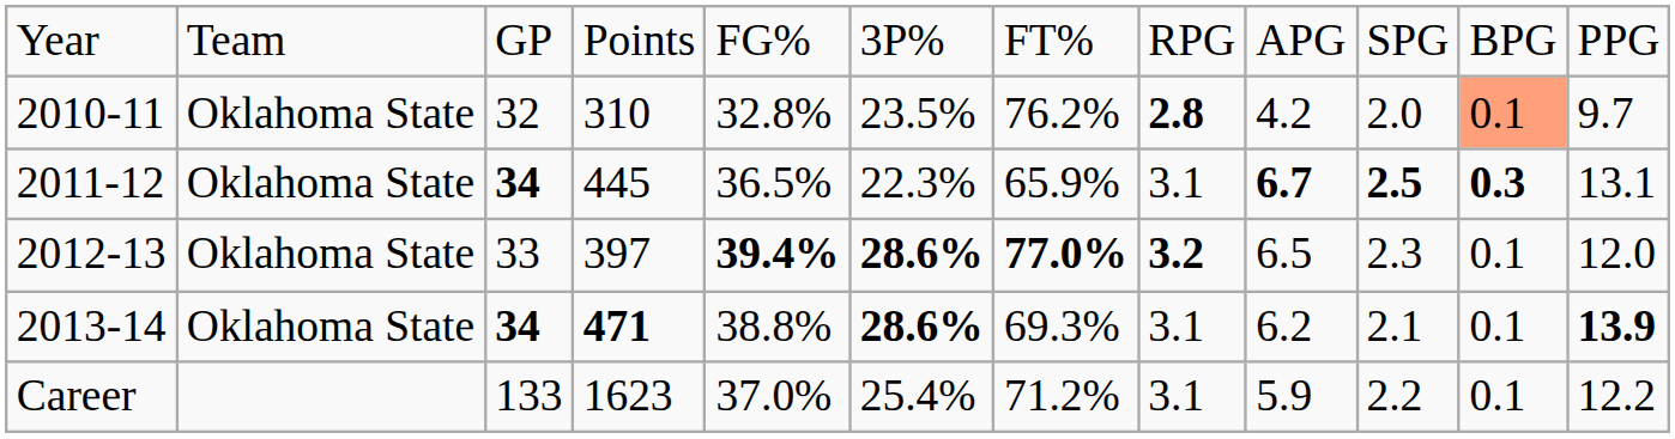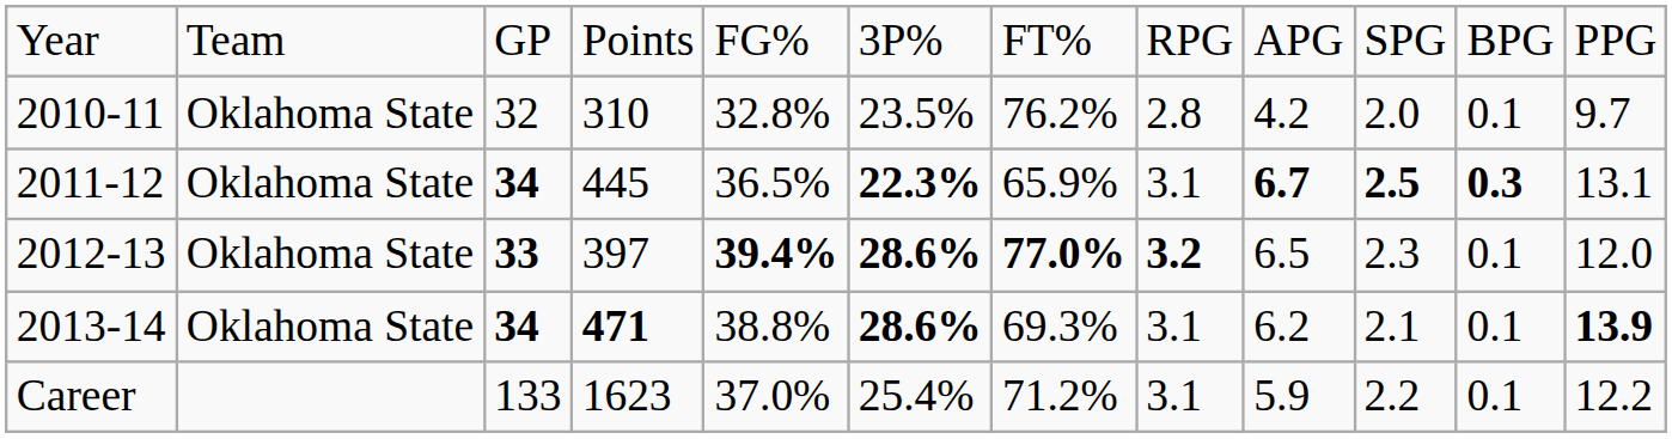2010-11 | column 8: bold -> normal
2010-11 | column 11: lightsalmon background -> no background
2011-12 | column 6: normal -> bold
2012-13 | column 3: normal -> bold
